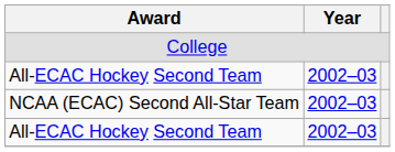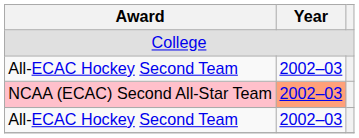NCAA (ECAC) Second All-Star Team | Award: no background -> pink background
NCAA (ECAC) Second All-Star Team | Year: no background -> lightsalmon background
